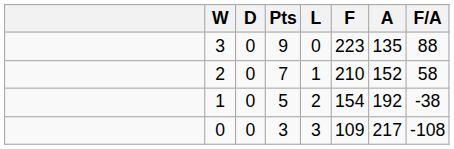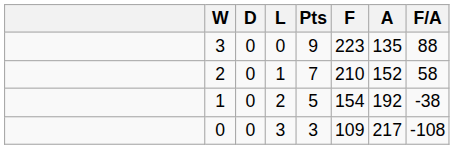columns swapped: L <-> Pts
